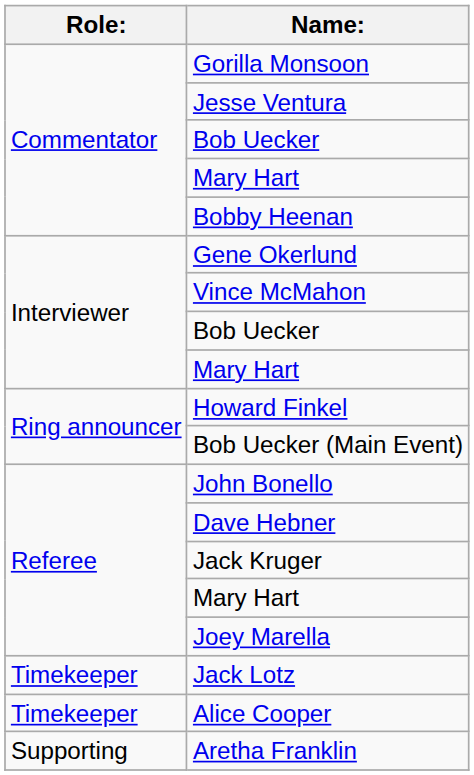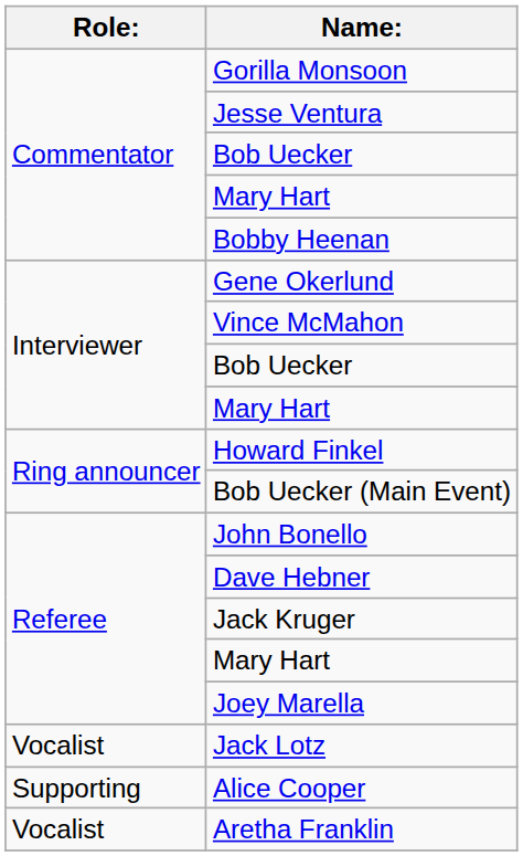row 18 | Role:: Timekeeper -> Vocalist
row 19 | Role:: Timekeeper -> Supporting
row 20 | Role:: Supporting -> Vocalist
